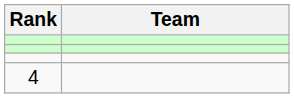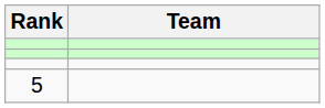row 5 | Rank: 4 -> 5
